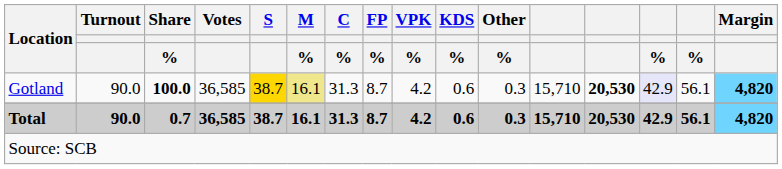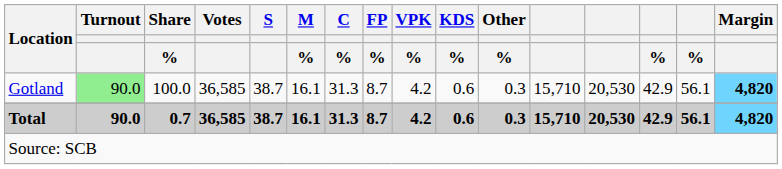Gotland | Turnout: no background -> lightgreen background
Gotland | Share / %: bold -> normal
Gotland | S: gold background -> no background
Gotland | M / %: khaki background -> no background
Gotland | column 13: bold -> normal
Gotland | column 14: lavender background -> no background
